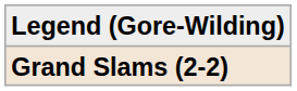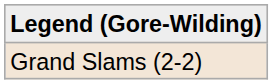row 2 | column 1: bold -> normal
